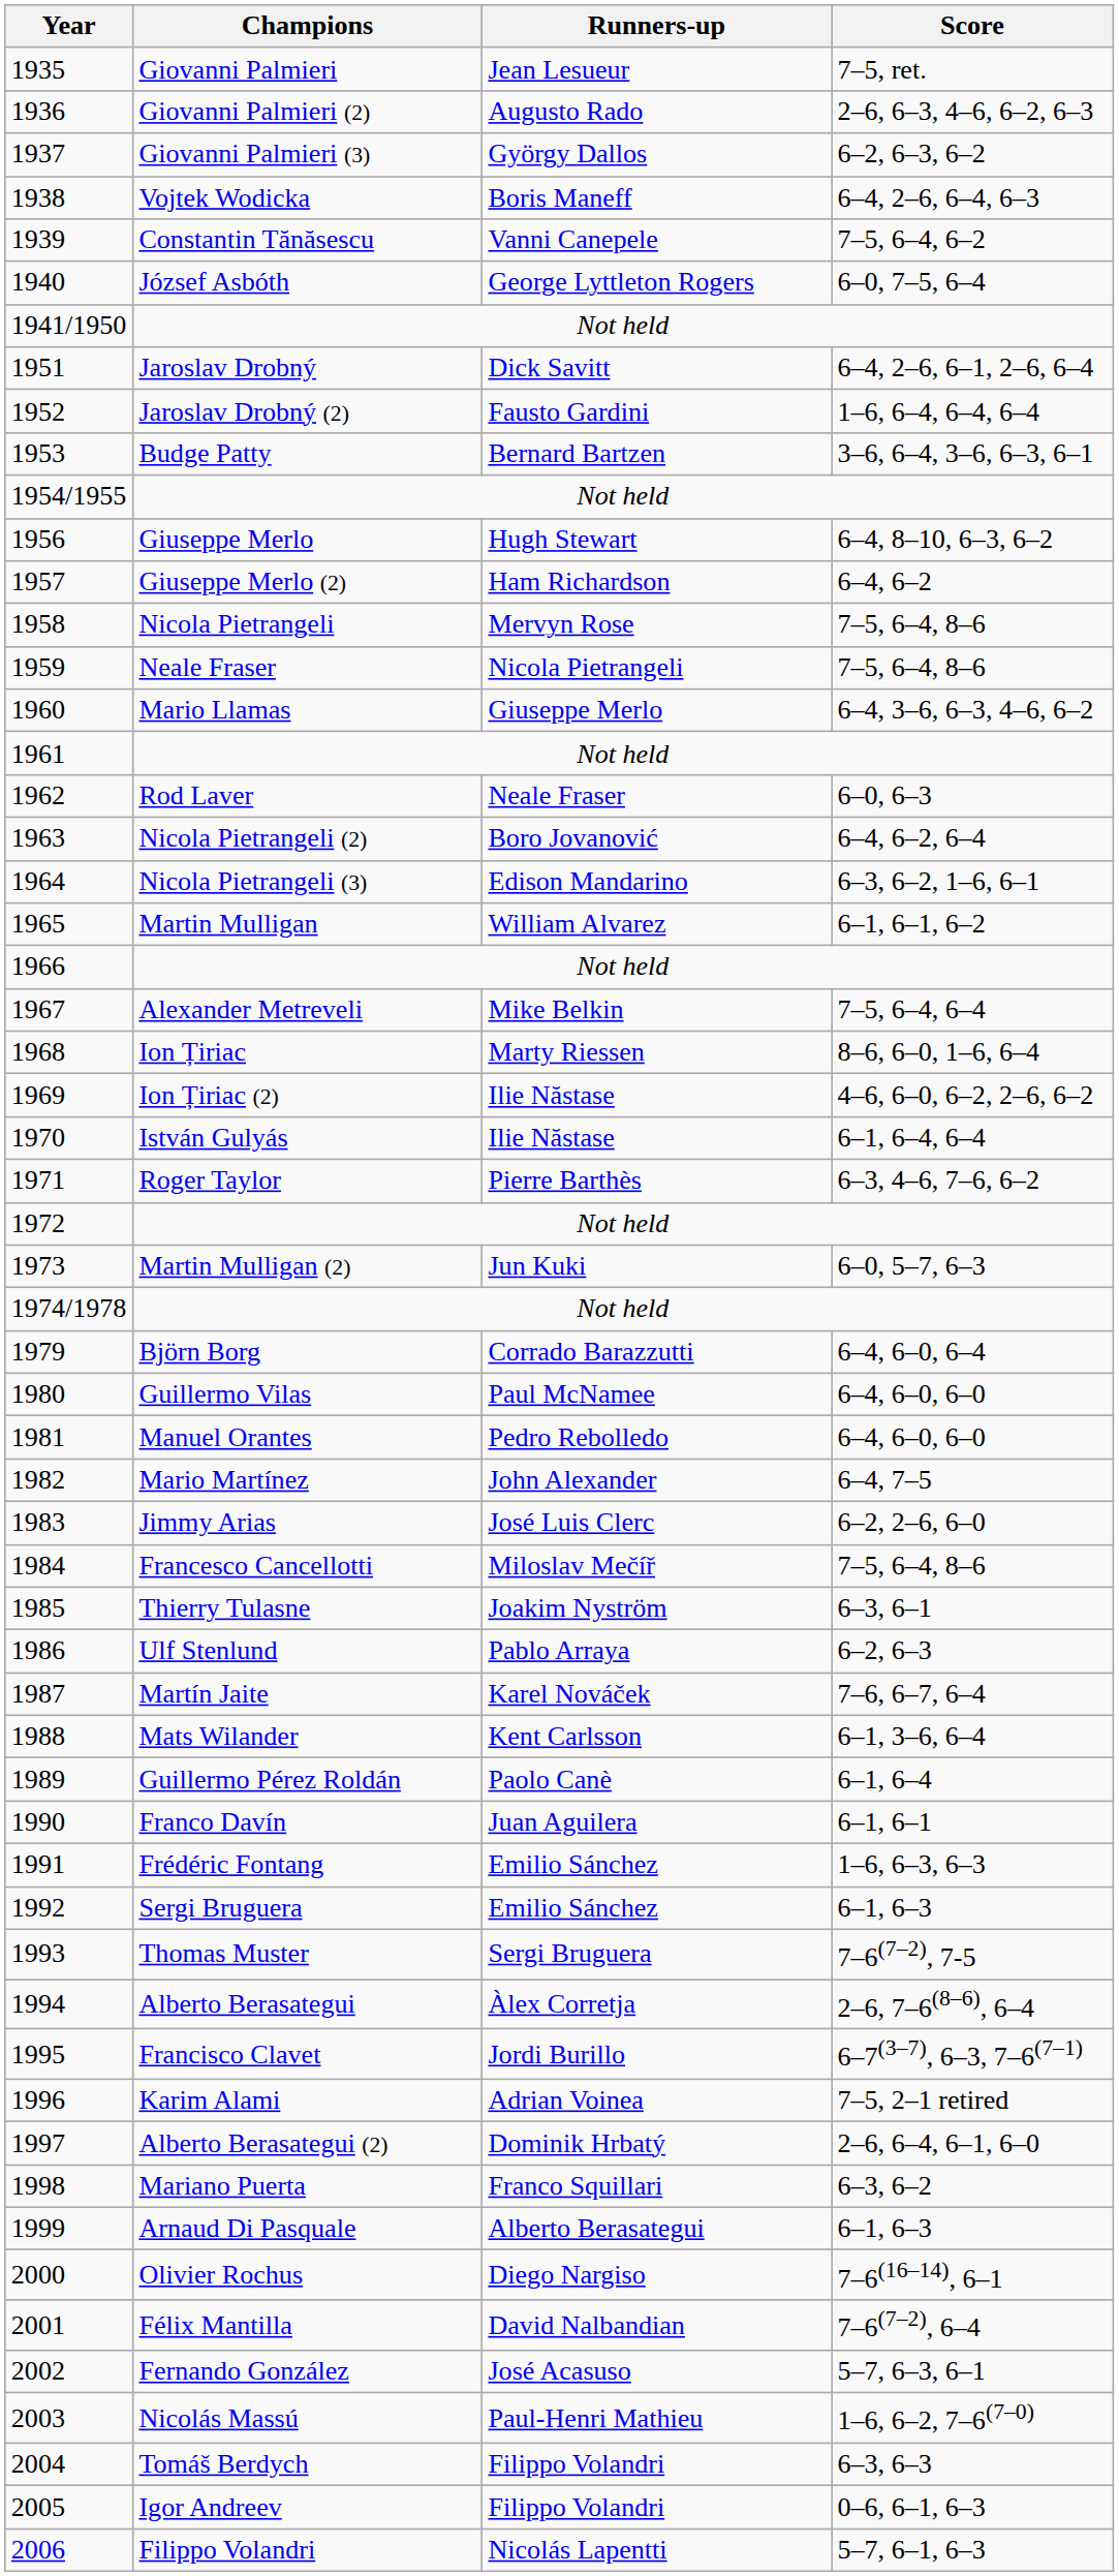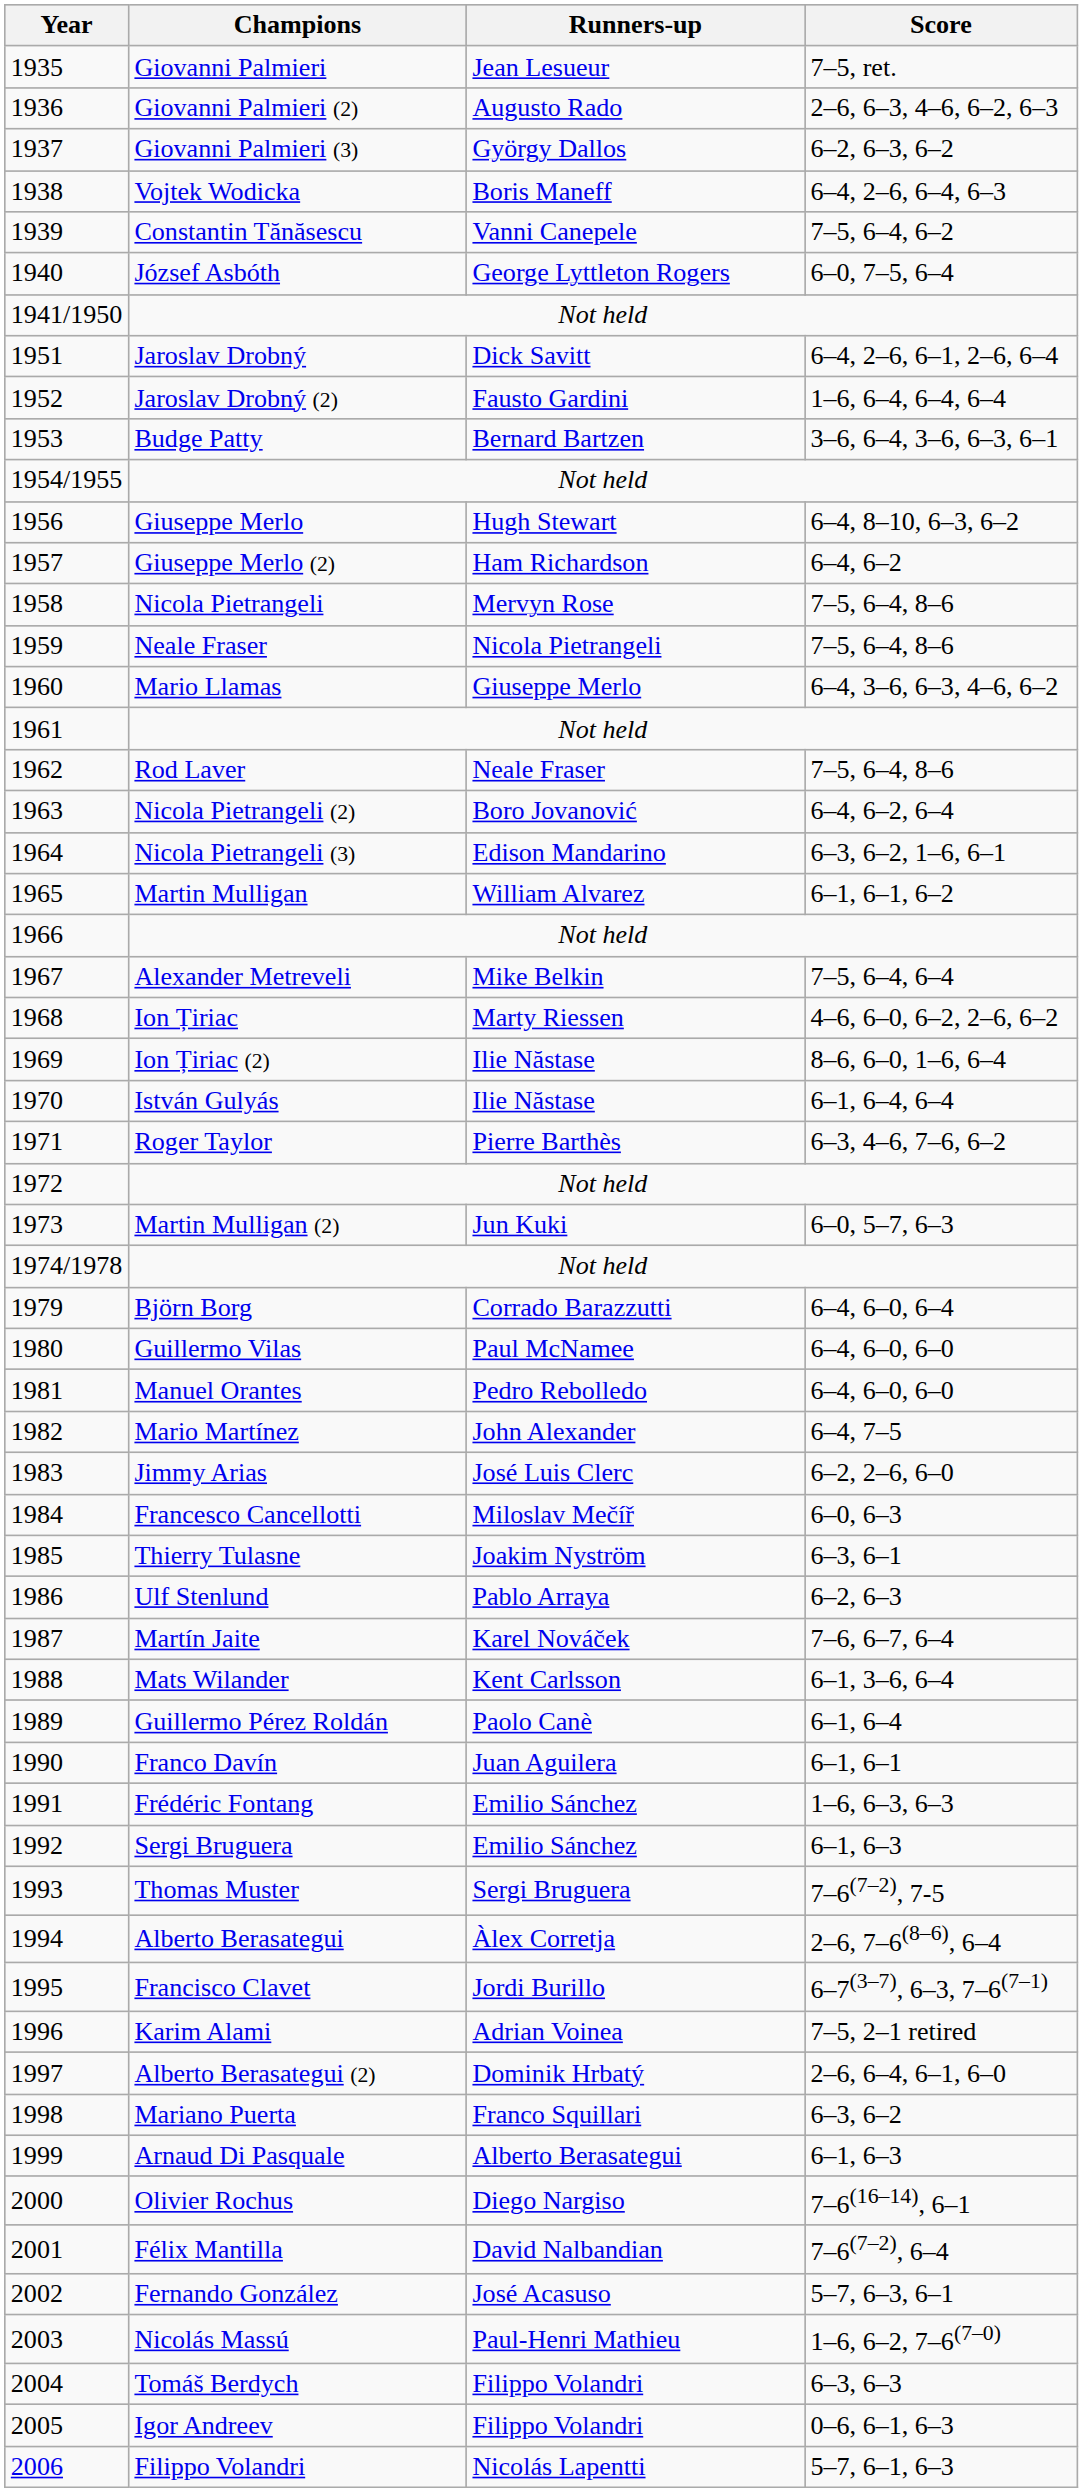Rod Laver | Score: 6–0, 6–3 -> 7–5, 6–4, 8–6
Ion Țiriac | Score: 8–6, 6–0, 1–6, 6–4 -> 4–6, 6–0, 6–2, 2–6, 6–2
Ion Țiriac (2) | Score: 4–6, 6–0, 6–2, 2–6, 6–2 -> 8–6, 6–0, 1–6, 6–4
Francesco Cancellotti | Score: 7–5, 6–4, 8–6 -> 6–0, 6–3
